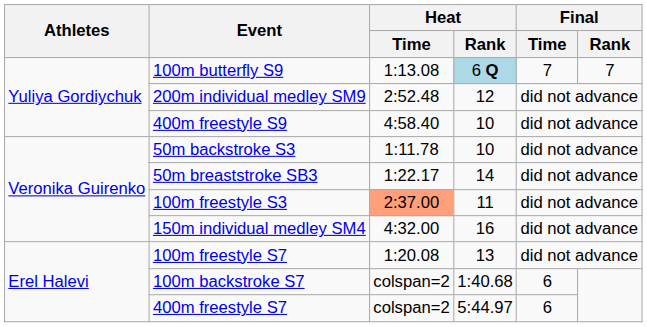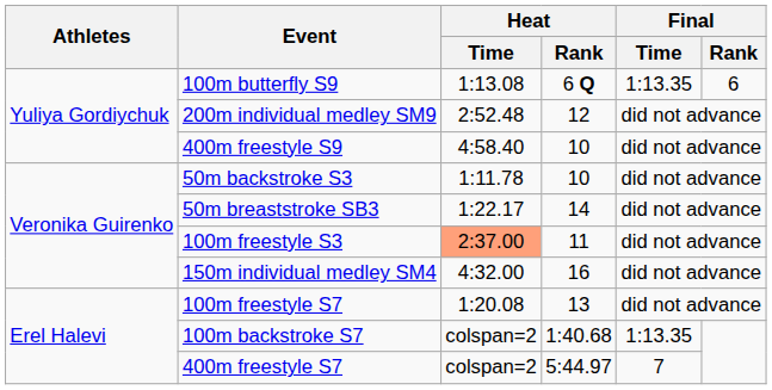100m butterfly S9 | Heat / Rank: lightblue background -> no background
100m butterfly S9 | Final / Time: 7 -> 1:13.35
100m butterfly S9 | Final / Rank: 7 -> 6
100m backstroke S7 | Final / Time: 6 -> 1:13.35
400m freestyle S7 | Final / Time: 6 -> 7
